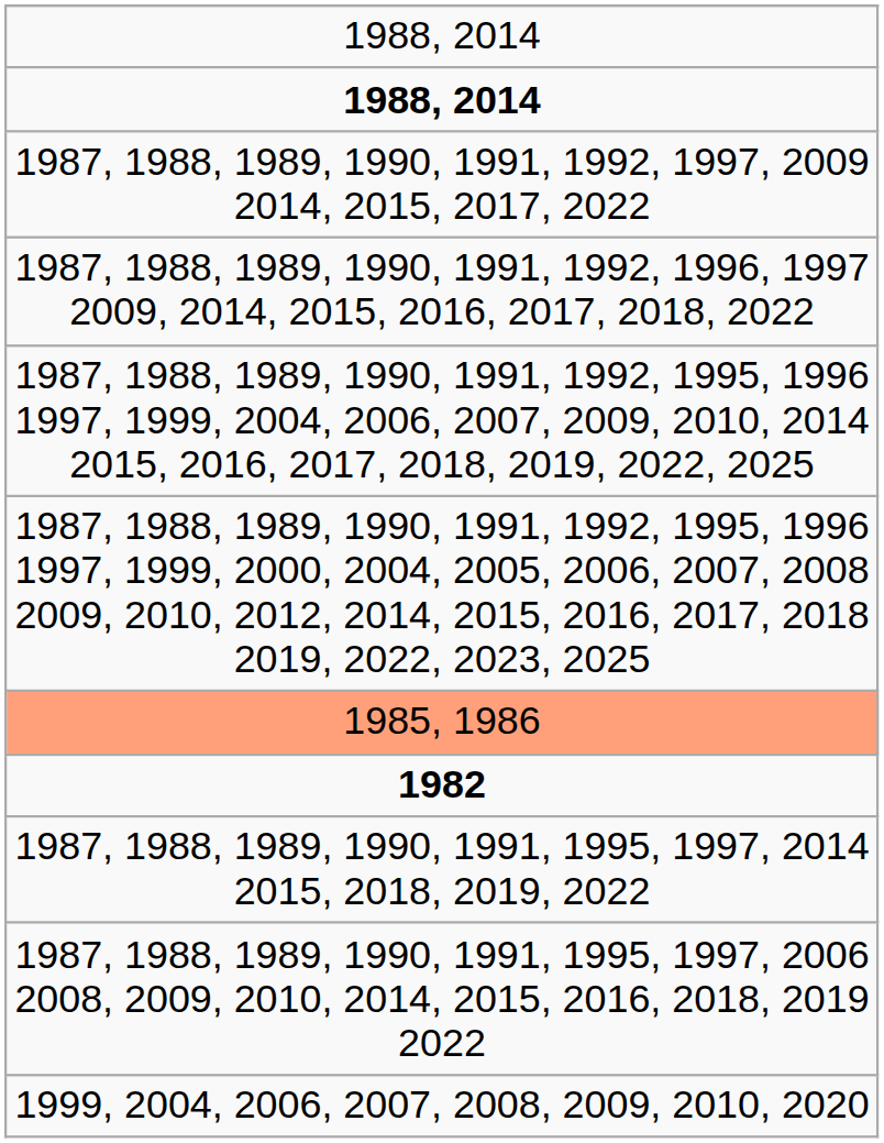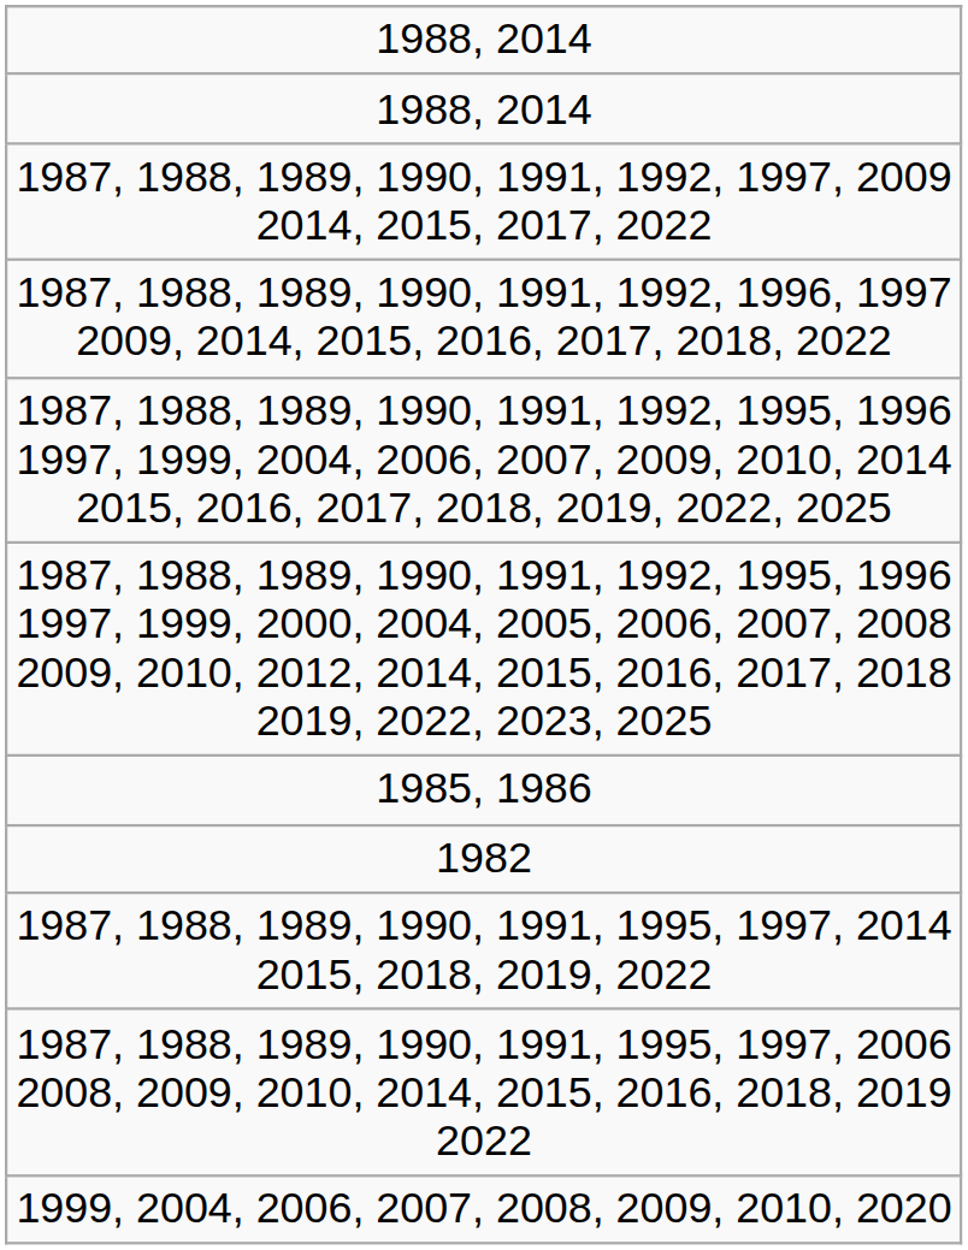row 2 | column 1: bold -> normal
row 7 | column 1: lightsalmon background -> no background
row 8 | column 1: bold -> normal
